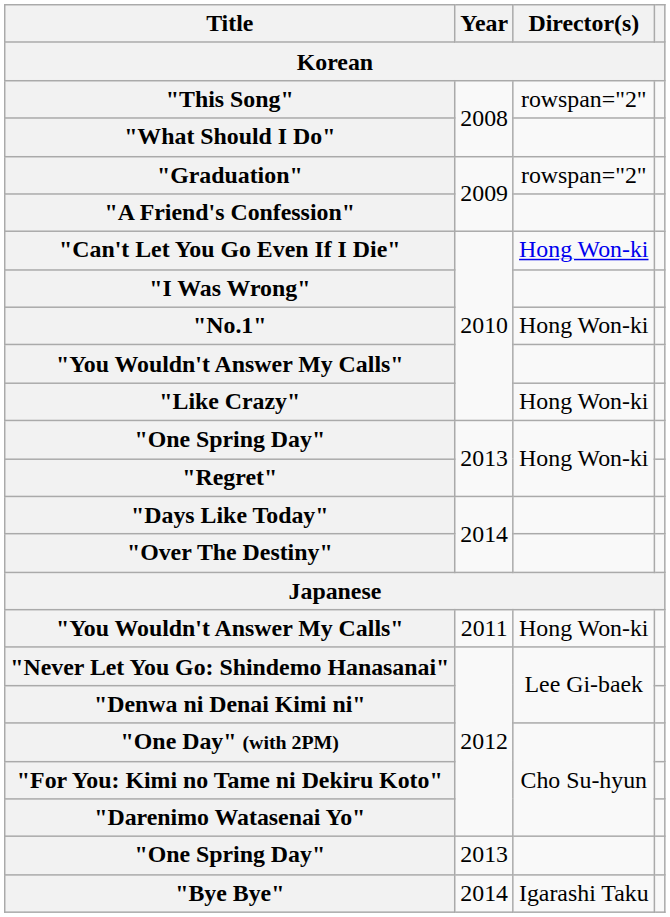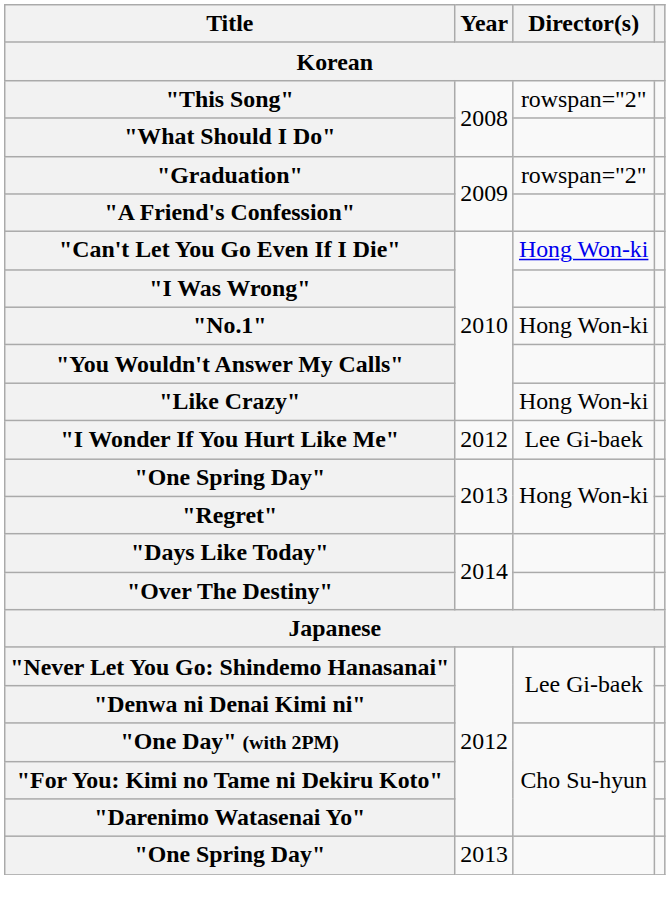+ row: "I Wonder If You Hurt Like Me" | 2012 | Lee Gi-baek
- row: "You Wouldn't Answer My Calls" | 2011 | Hong Won-ki
- row: "Bye Bye" | 2014 | Igarashi Taku
